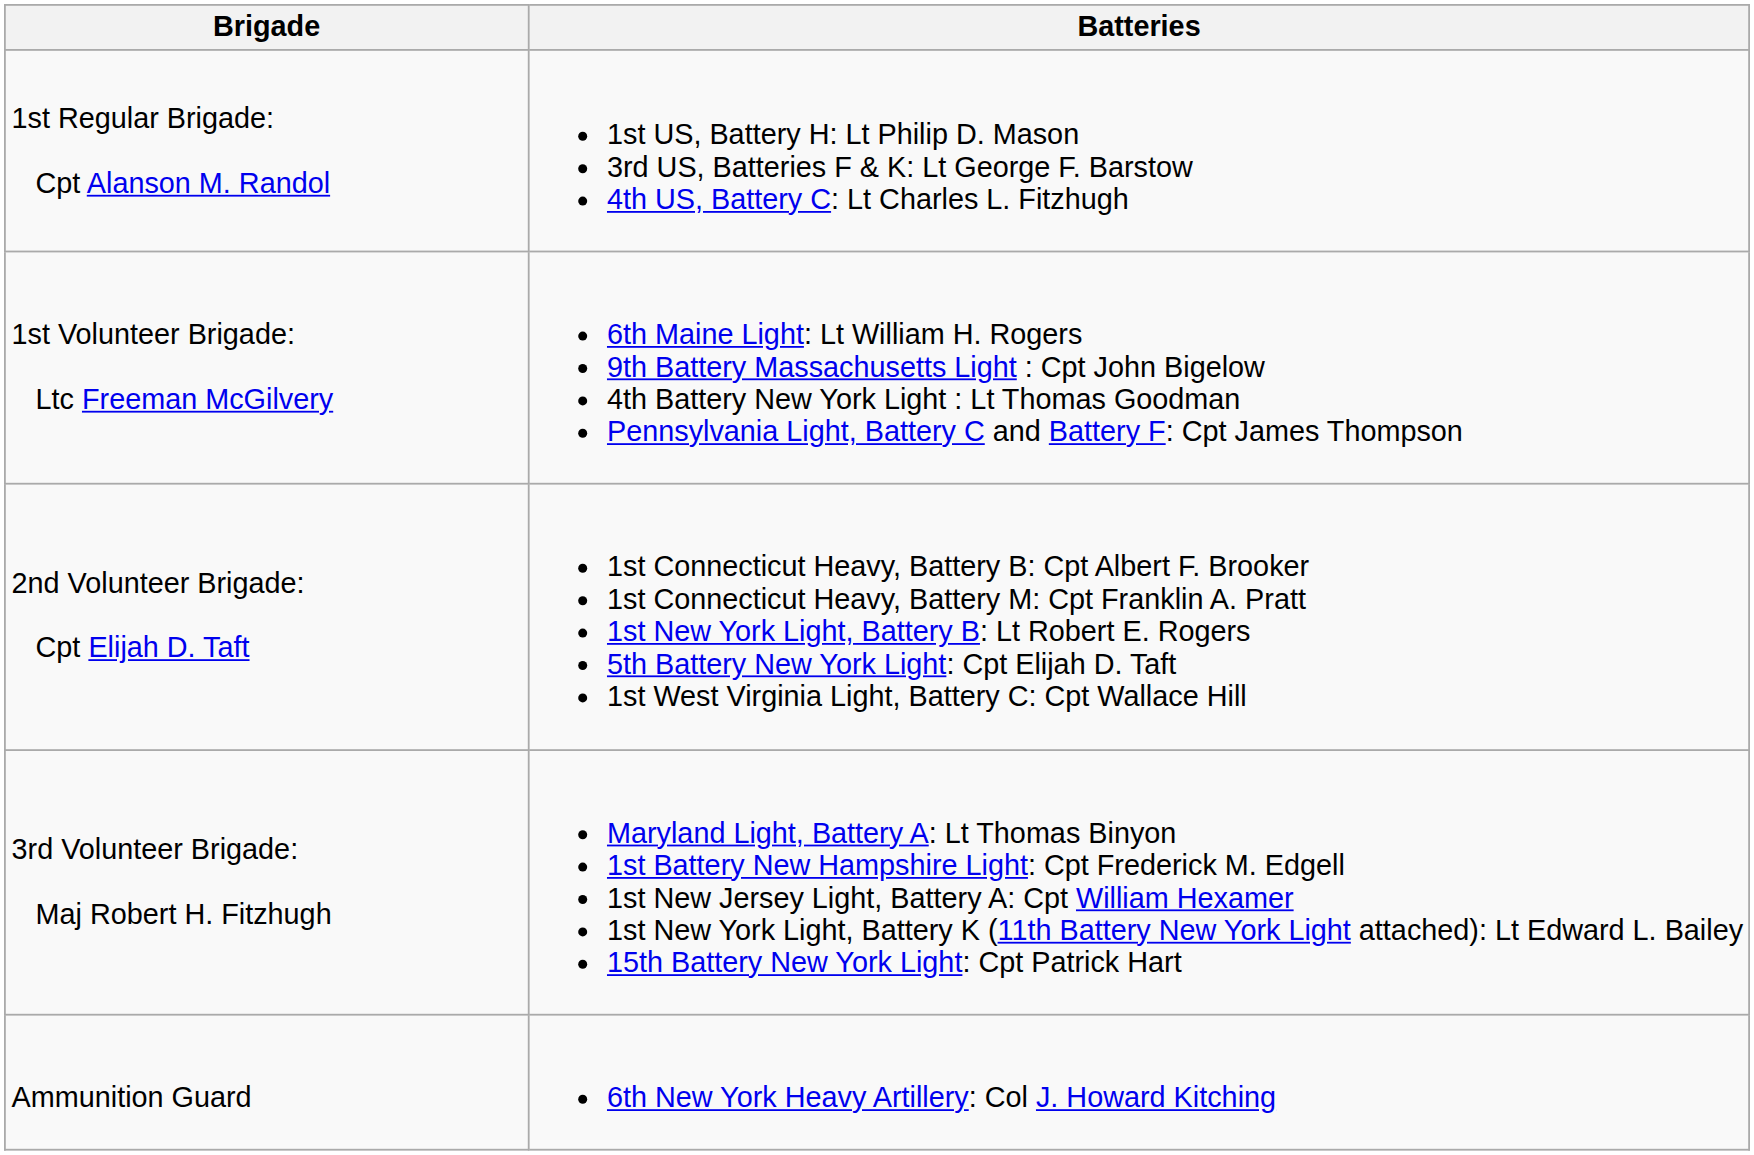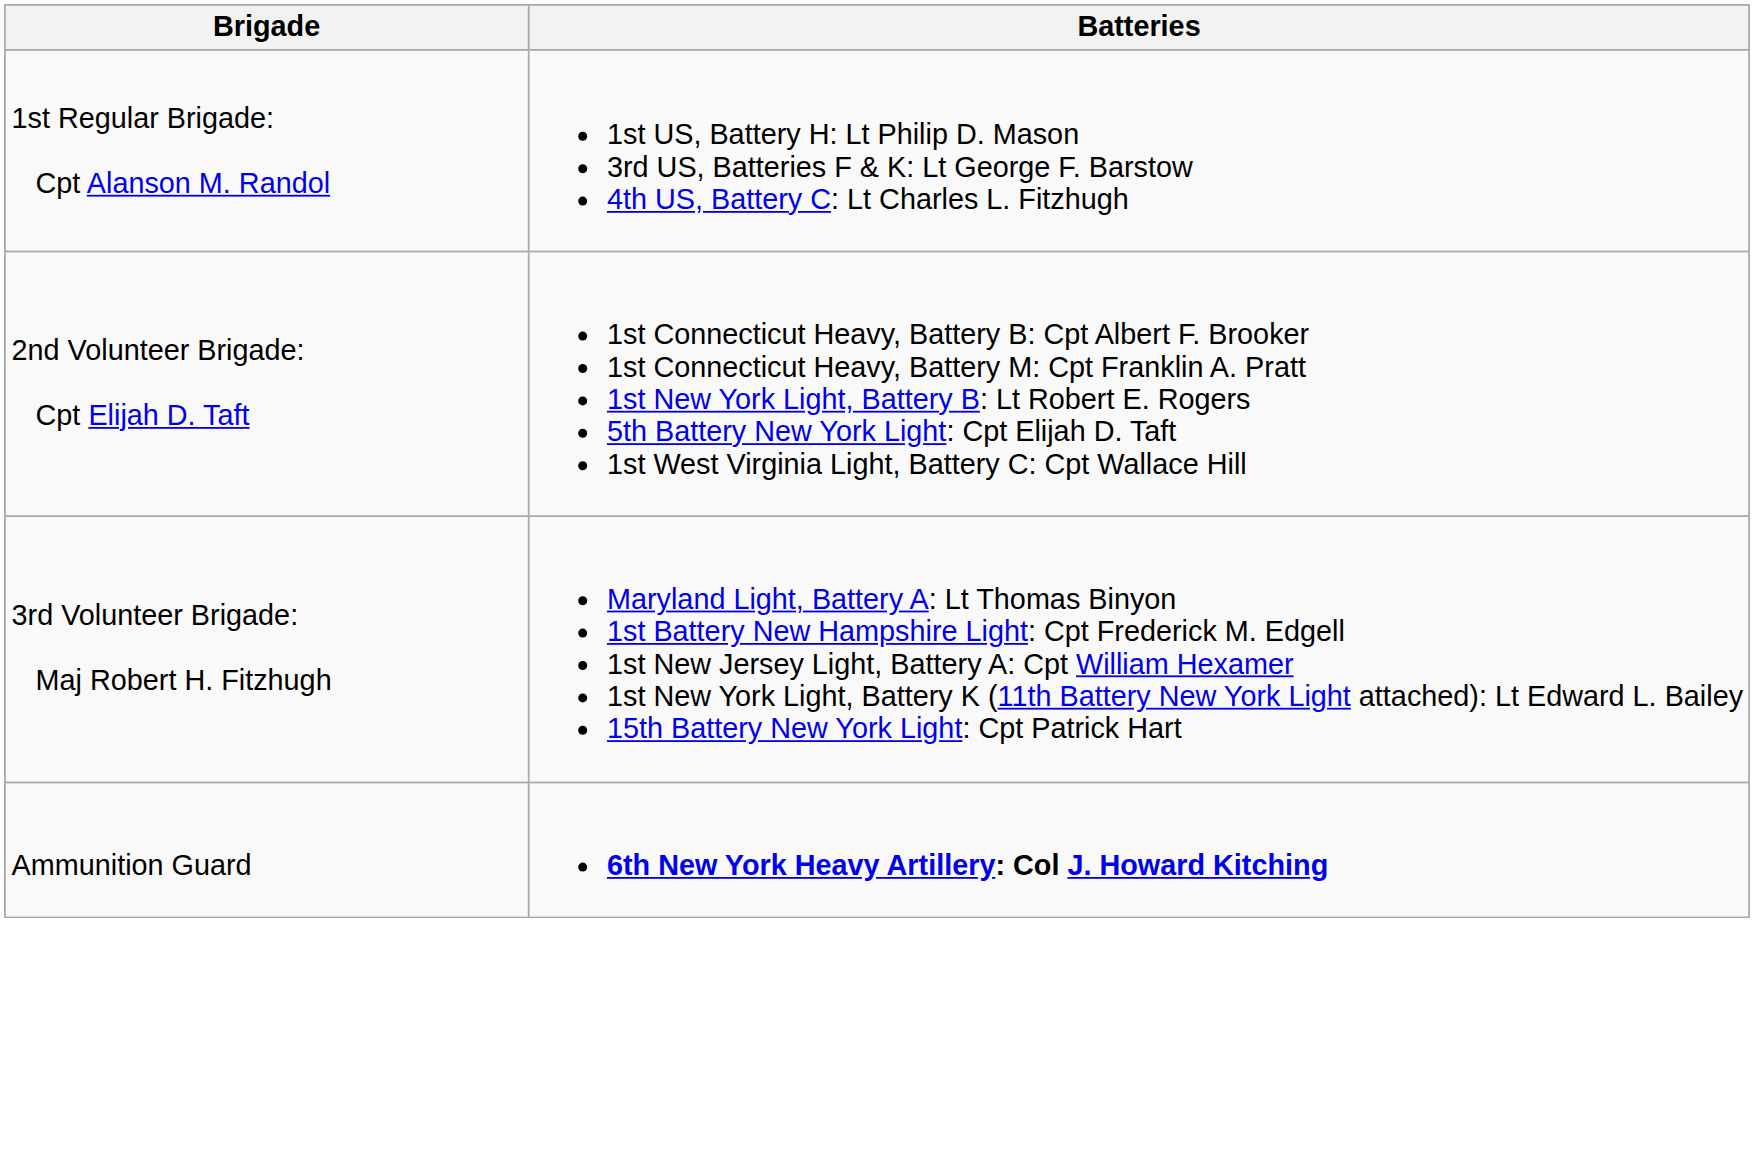- row: 1st Volunteer Brigade: Ltc Freeman McGilvery | 6th Maine Light: Lt William H. Rogers 9th Battery Massachusetts Light : Cpt John Bigelow 4th Battery New York Light : Lt Thomas Goodman Pennsylvania Light, Battery C and Battery F: Cpt James Thompson
Ammunition Guard | Batteries: normal -> bold
